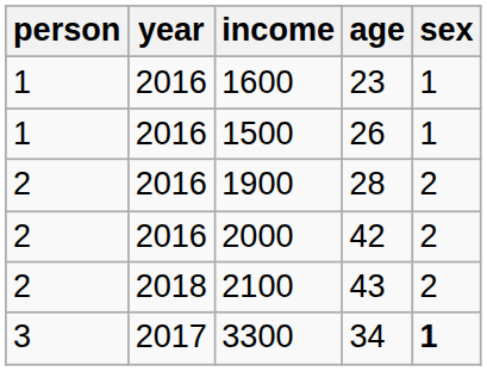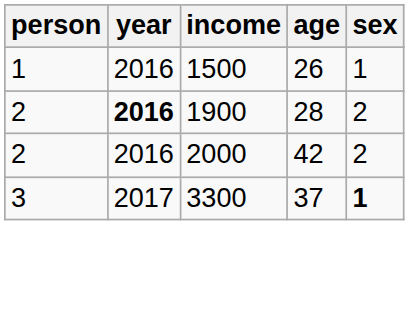- row: 1 | 2016 | 1600 | 23 | 1
1900 | year: normal -> bold
- row: 2 | 2018 | 2100 | 43 | 2
3300 | age: 34 -> 37
